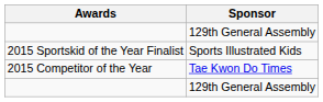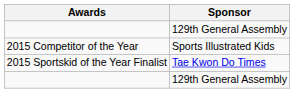row 3 | Awards: 2015 Sportskid of the Year Finalist -> 2015 Competitor of the Year
row 4 | Awards: 2015 Competitor of the Year -> 2015 Sportskid of the Year Finalist
